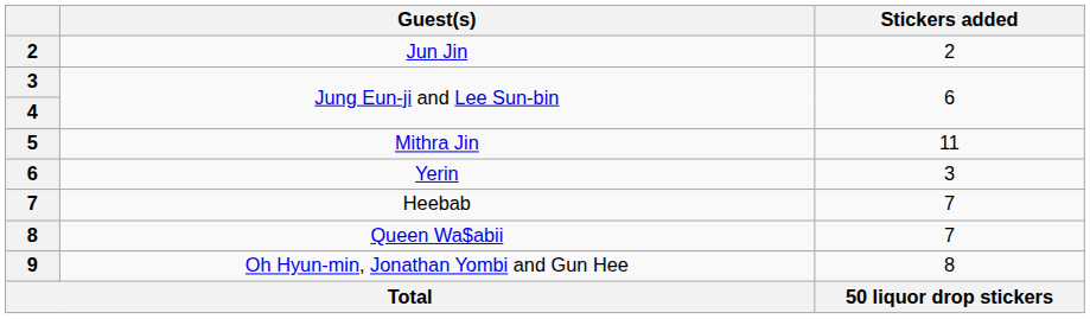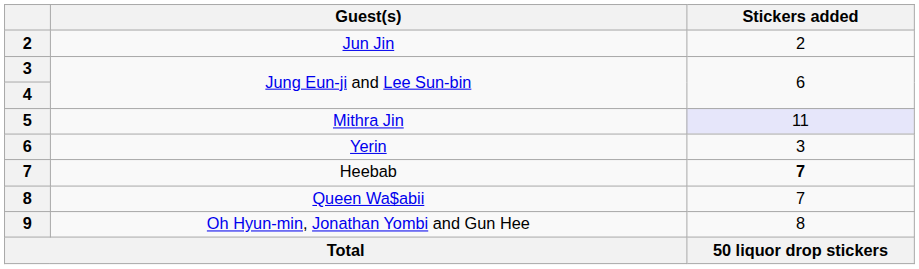Mithra Jin | Stickers added: no background -> lavender background
Heebab | Stickers added: normal -> bold
